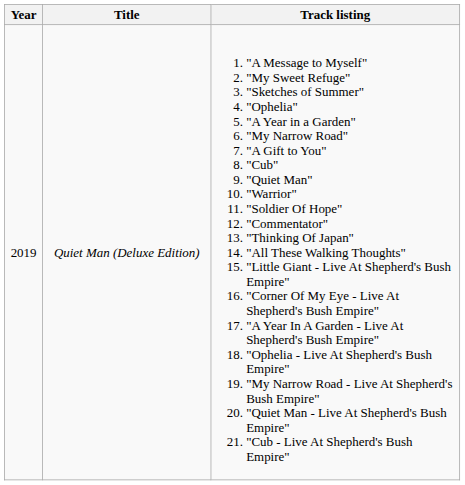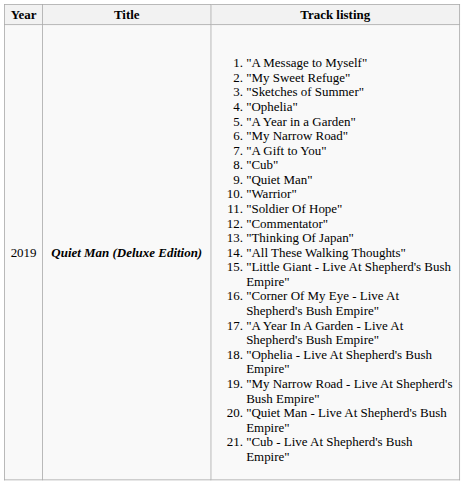row 2 | Title: normal -> bold
